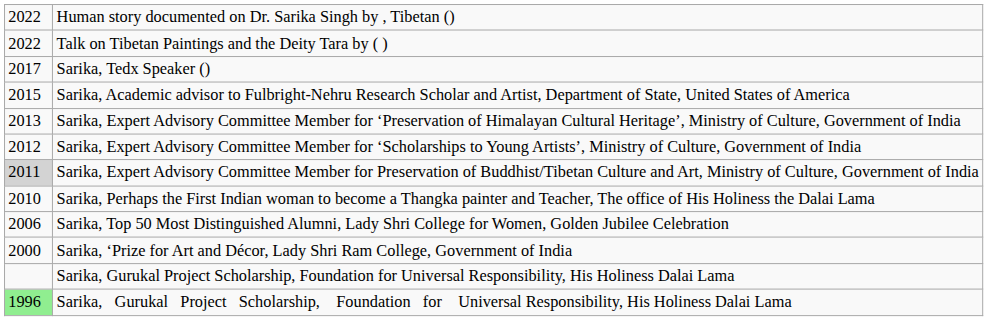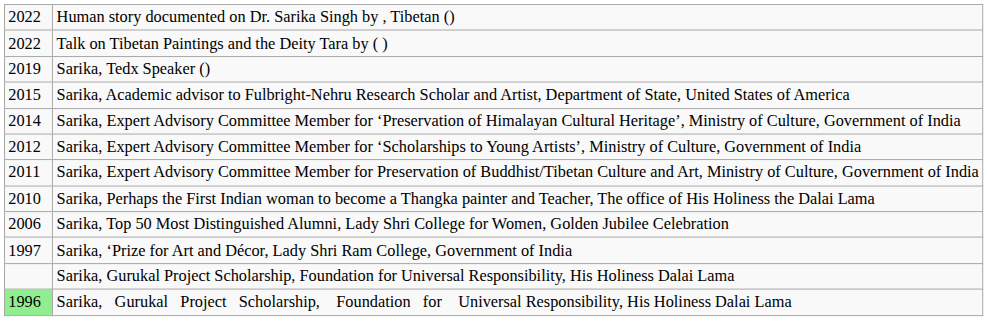row 3 | column 1: 2017 -> 2019
row 5 | column 1: 2013 -> 2014
row 7 | column 1: lightgrey background -> no background
row 10 | column 1: 2000 -> 1997
